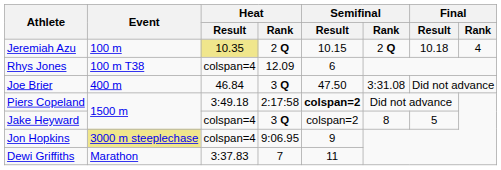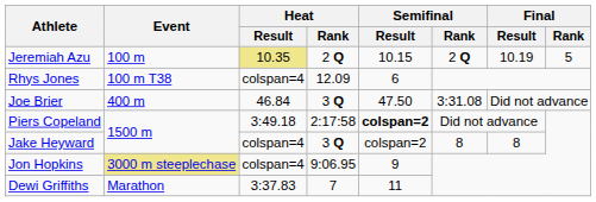Jeremiah Azu | Final / Result: 10.18 -> 10.19
Jeremiah Azu | Final / Rank: 4 -> 5
Jake Heyward | Final / Result: 5 -> 8
